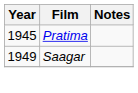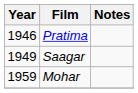Pratima | Year: 1945 -> 1946
+ row: 1959 | Mohar
